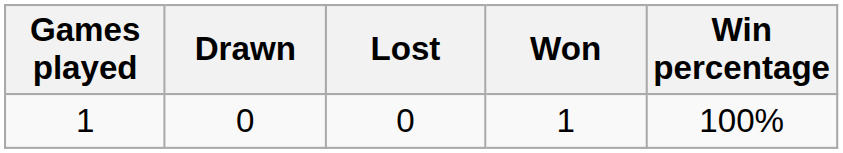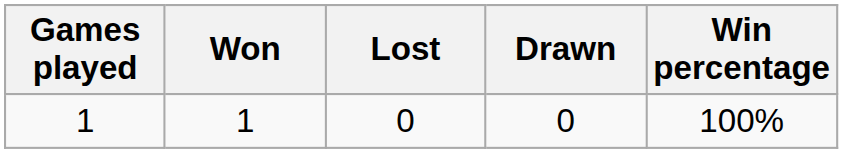columns swapped: Won <-> Drawn
